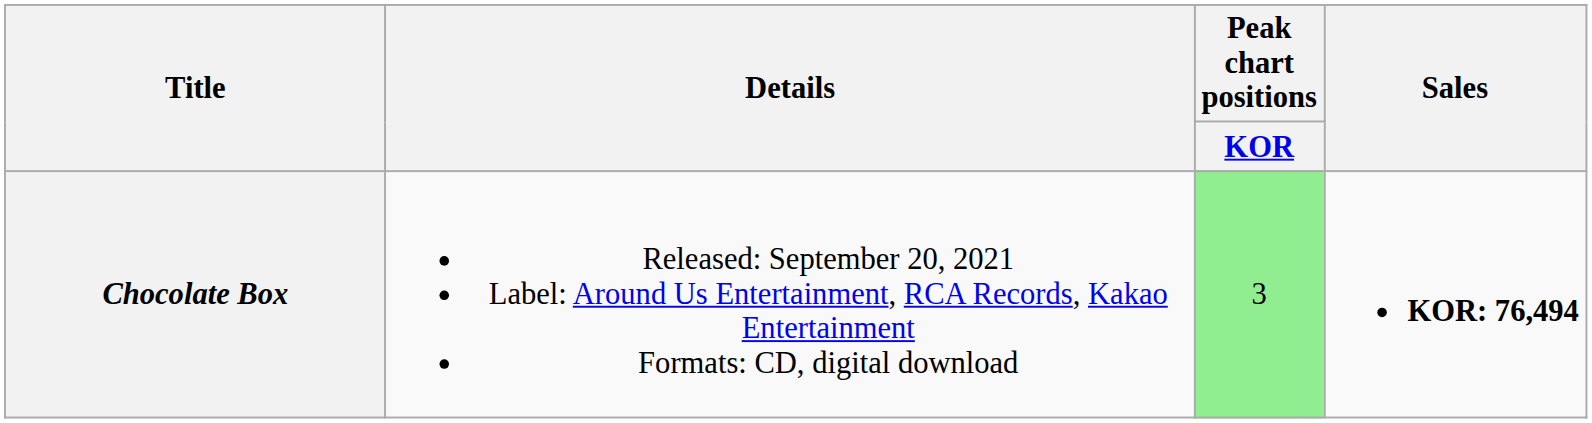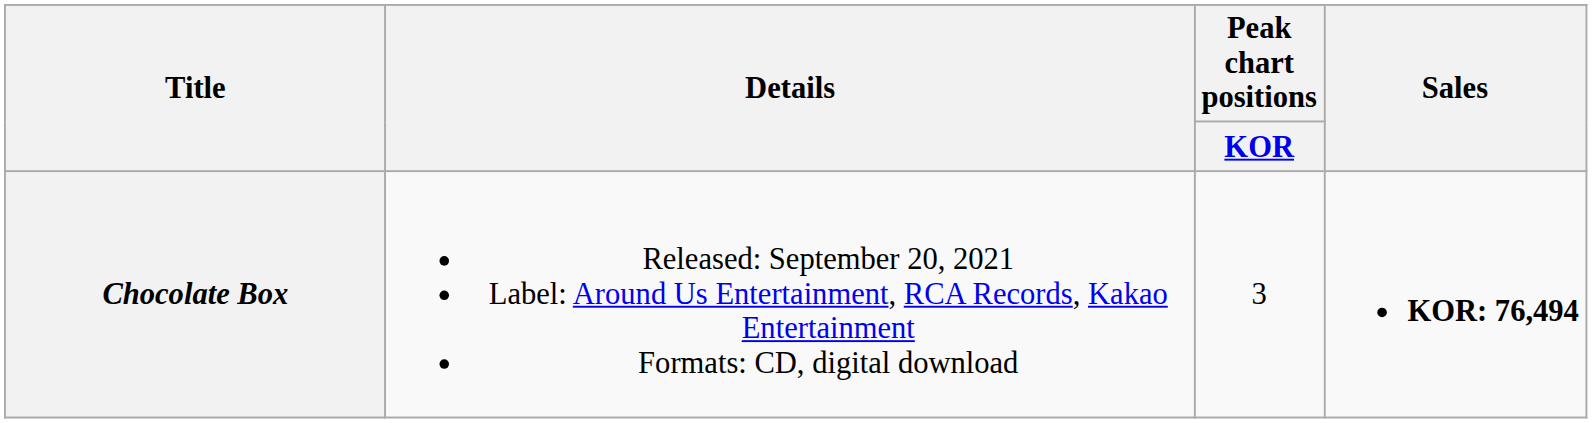Chocolate Box | Peak chart positions / KOR: lightgreen background -> no background
